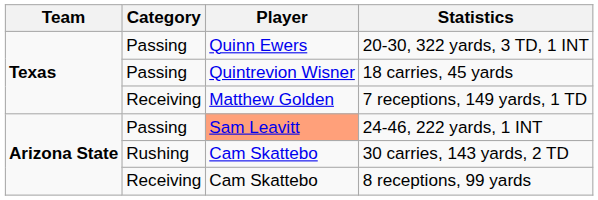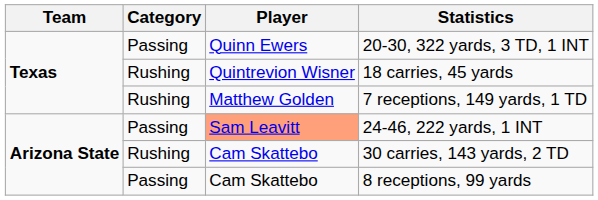18 carries, 45 yards | Category: Passing -> Rushing
7 receptions, 149 yards, 1 TD | Category: Receiving -> Rushing
8 receptions, 99 yards | Category: Receiving -> Passing
